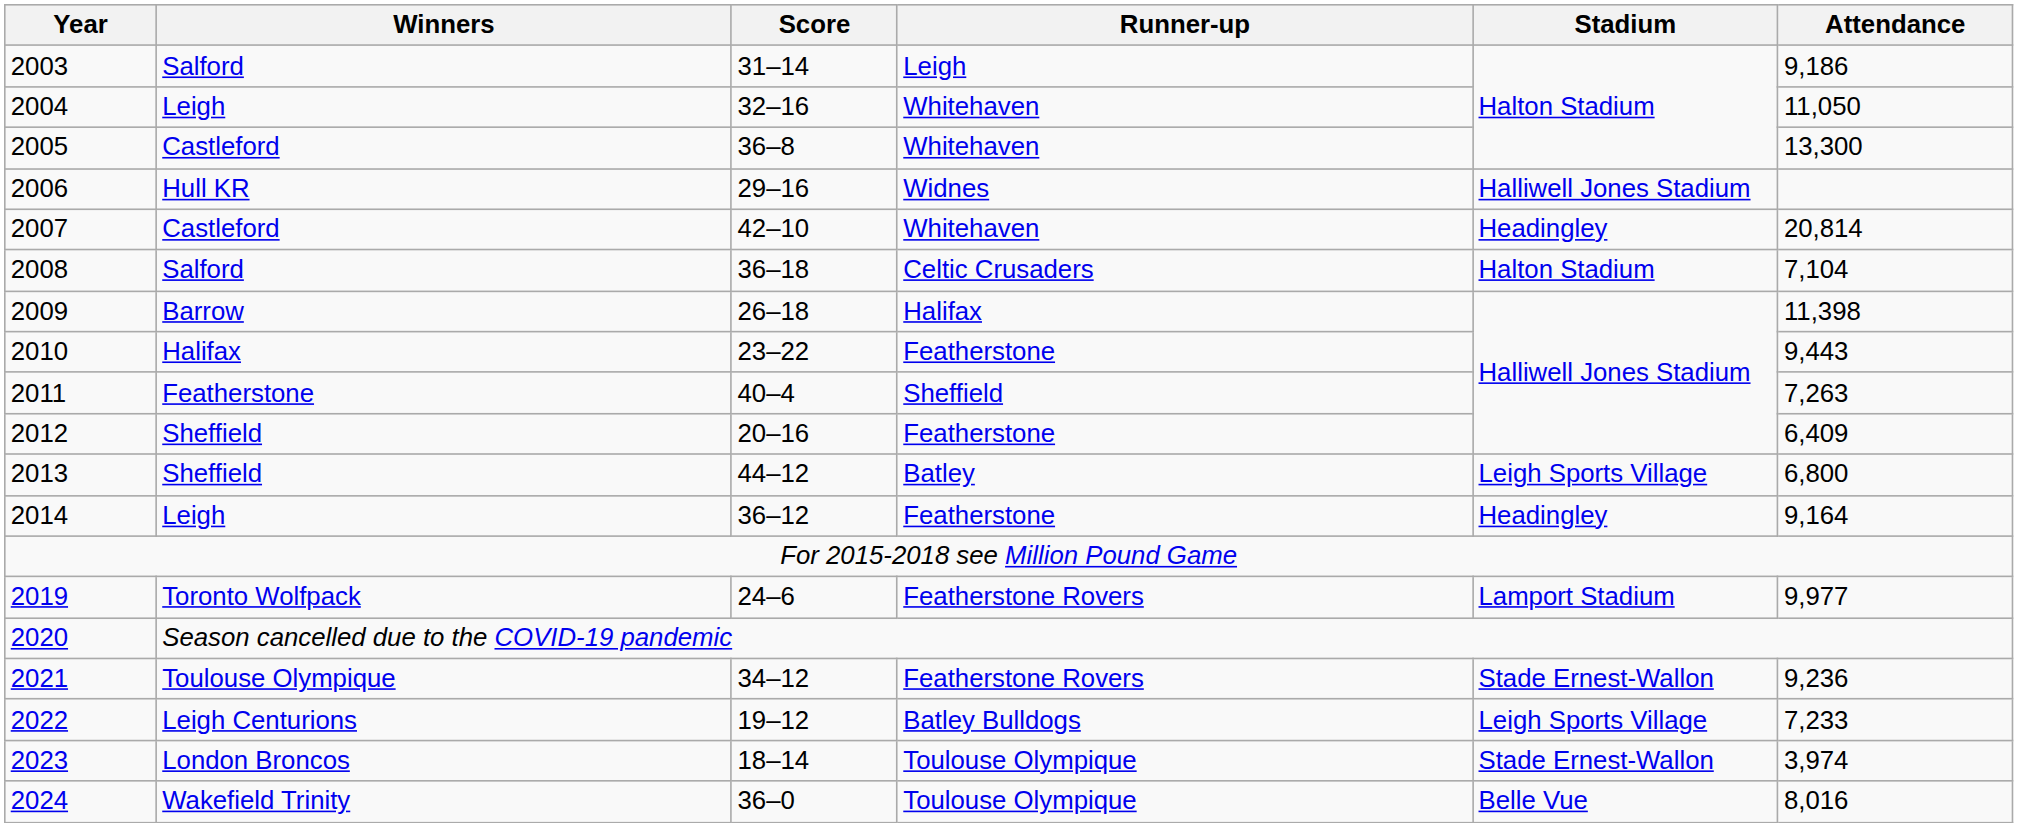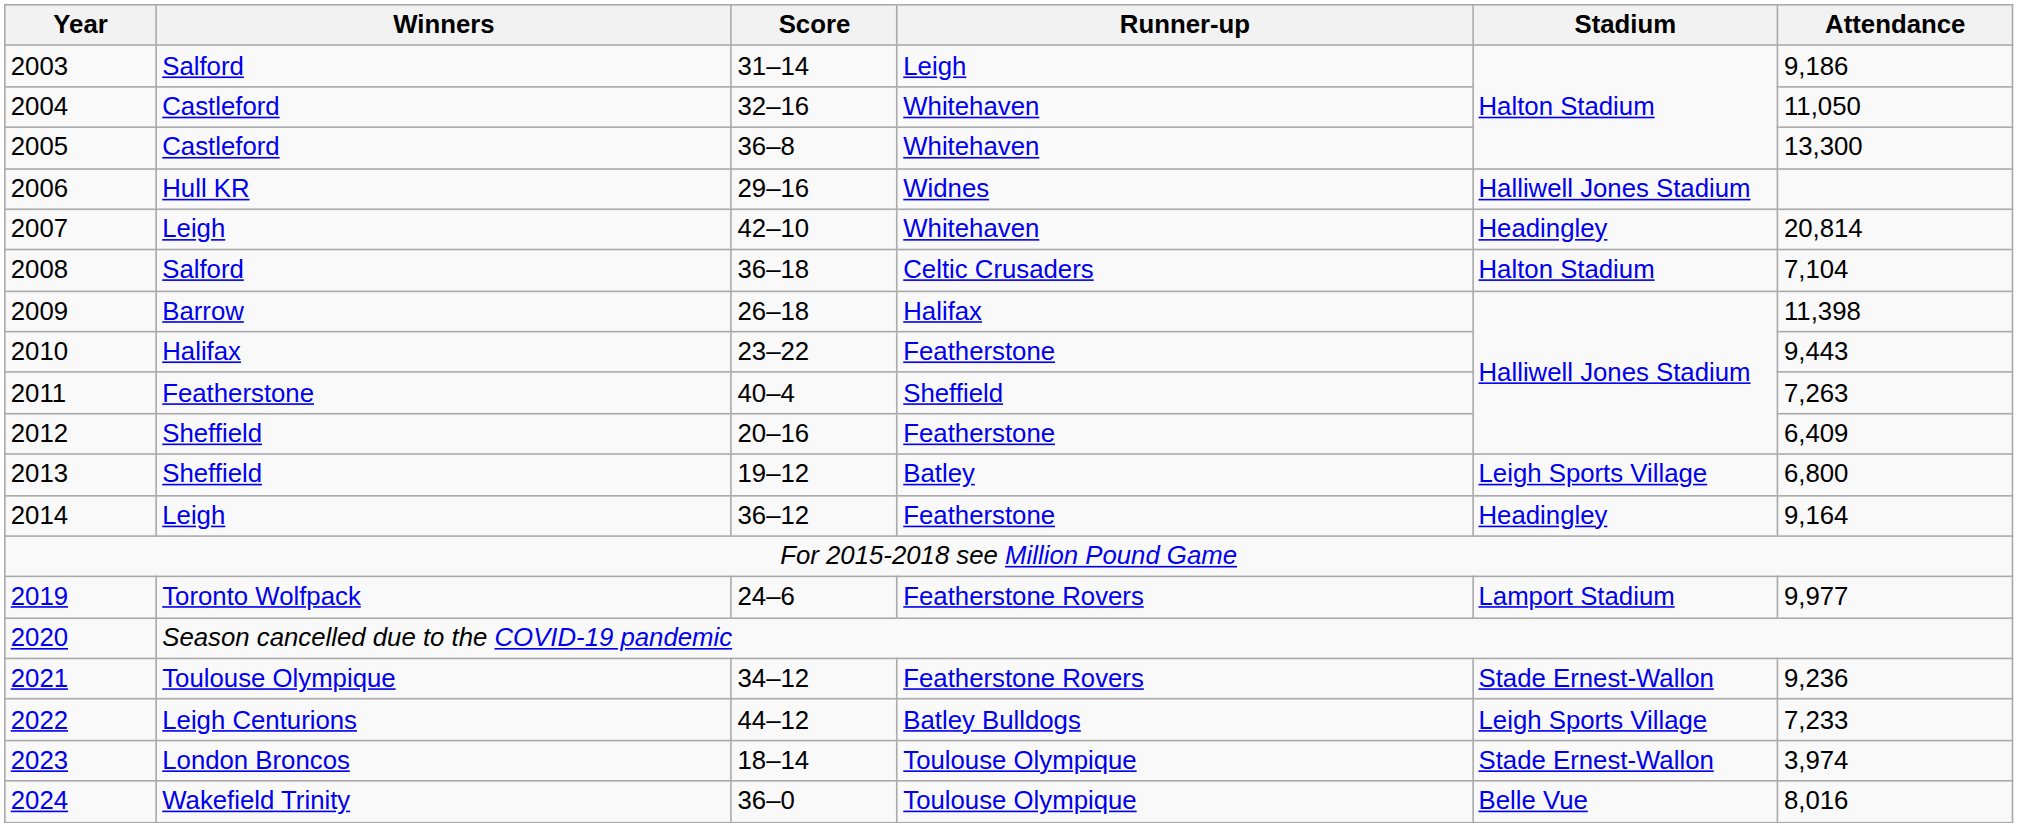2004 | Winners: Leigh -> Castleford
2007 | Winners: Castleford -> Leigh
2013 | Score: 44–12 -> 19–12
2022 | Score: 19–12 -> 44–12
